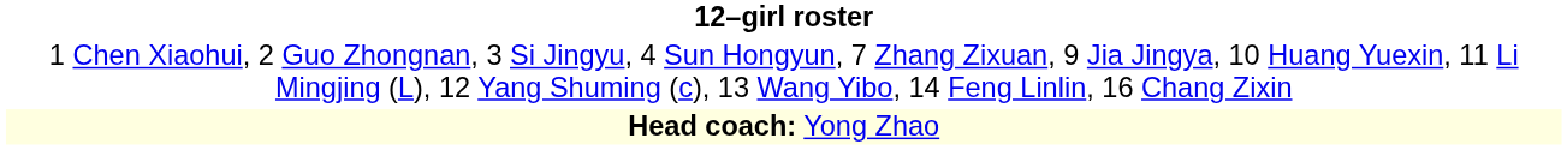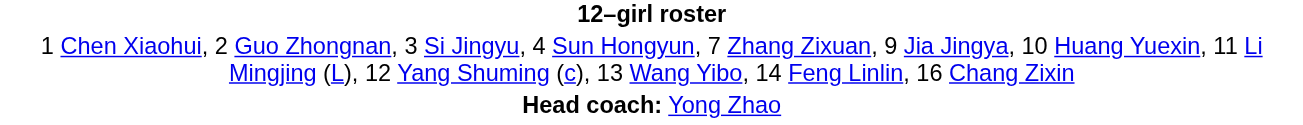row 3 | column 1: lightyellow background -> no background
